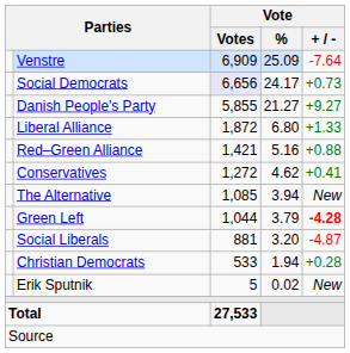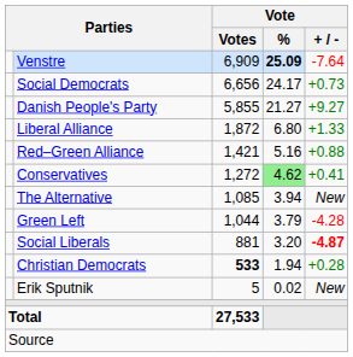Venstre | Vote / %: normal -> bold
Social Democrats | Vote / Votes: lavender background -> no background
Conservatives | Vote / %: no background -> lightgreen background
Green Left | Vote / + / -: bold -> normal
Social Liberals | Vote / + / -: normal -> bold
Christian Democrats | Vote / Votes: normal -> bold
